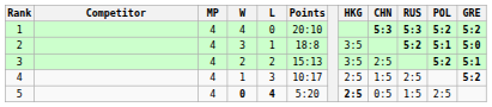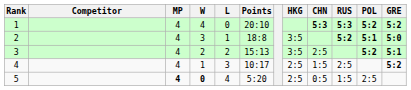5 | MP: normal -> bold
5 | L: bold -> normal
5 | HKG: bold -> normal
